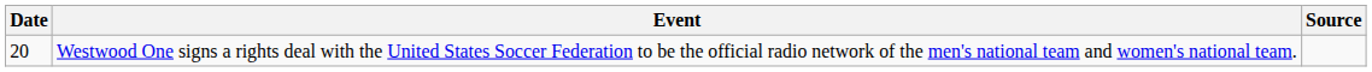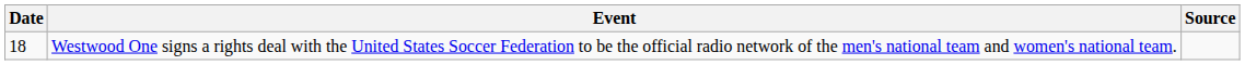row 2 | Date: 20 -> 18
